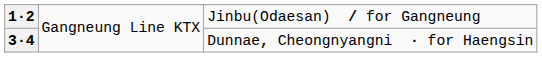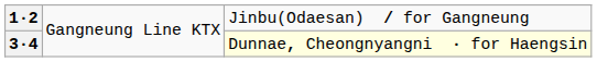3·4 | column 3: no background -> lightyellow background
